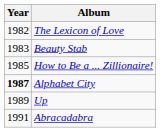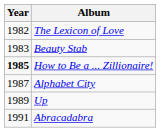How to Be a ... Zillionaire! | Year: normal -> bold
Alphabet City | Year: bold -> normal
